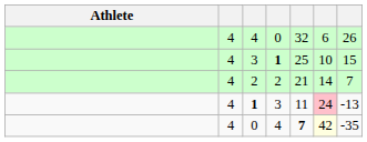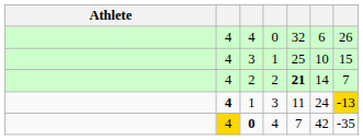row 3 | column 4: bold -> normal
row 4 | column 5: normal -> bold
row 5 | column 2: normal -> bold
row 5 | column 3: bold -> normal
row 5 | column 6: pink background -> no background
row 5 | column 7: no background -> gold background
row 6 | column 2: no background -> gold background
row 6 | column 3: normal -> bold
row 6 | column 5: bold -> normal
row 6 | column 6: lightyellow background -> no background
